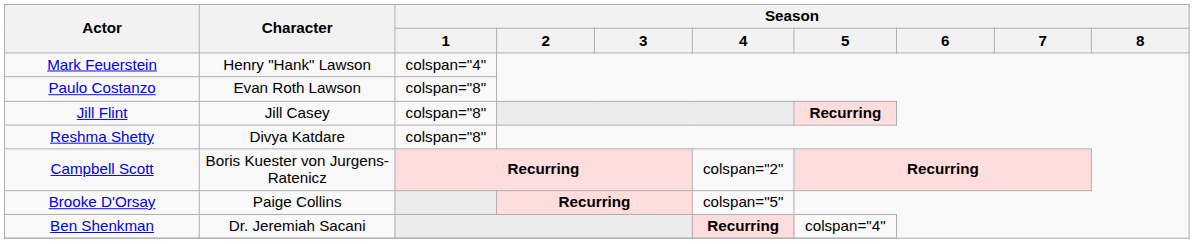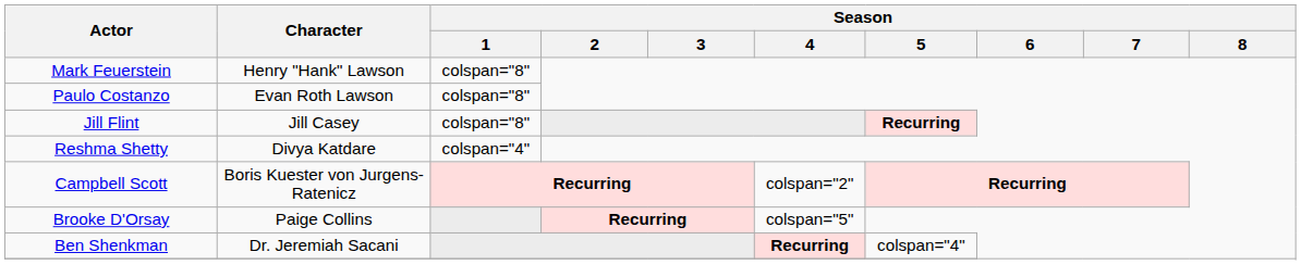Mark Feuerstein | Season / 1: colspan="4" -> colspan="8"
Reshma Shetty | Season / 1: colspan="8" -> colspan="4"
